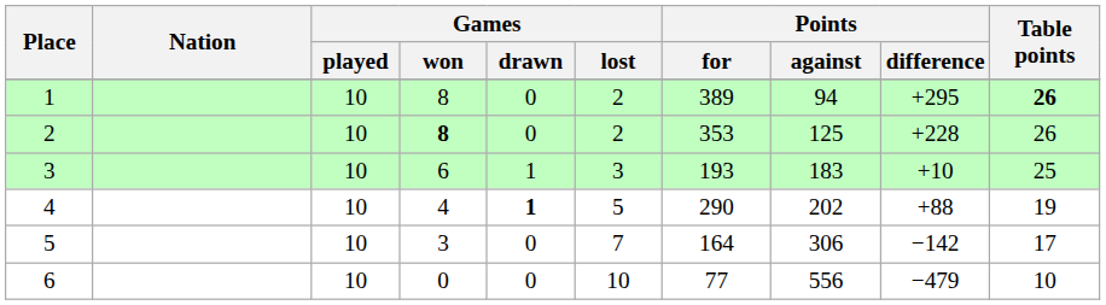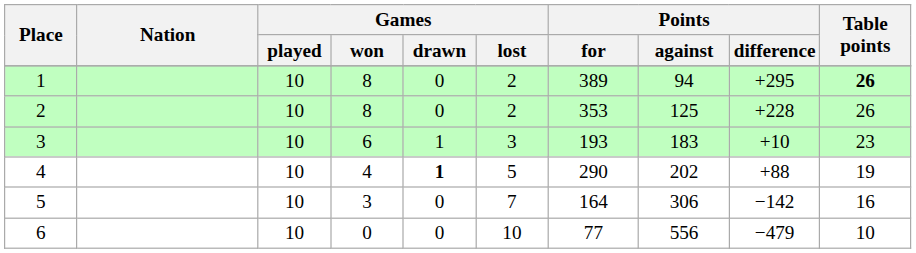row 4 | Games / won: bold -> normal
row 5 | Table points: 25 -> 23
row 7 | Table points: 17 -> 16
